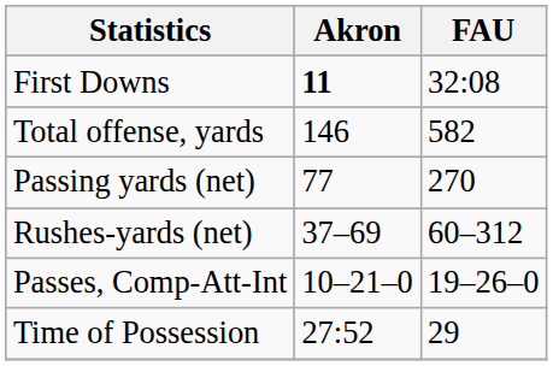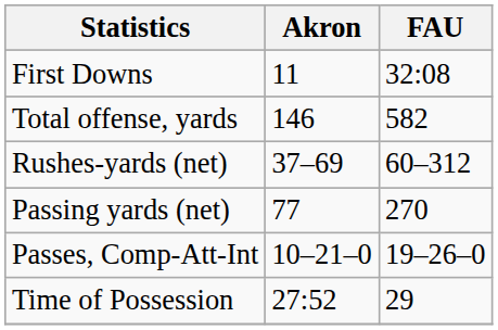First Downs | Akron: bold -> normal
rows swapped: Rushes-yards (net) <-> Passing yards (net)
